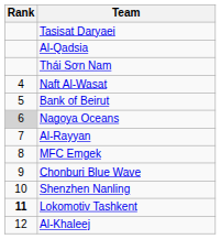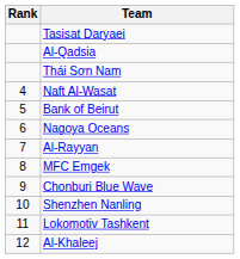Nagoya Oceans | Rank: lightgrey background -> no background
Lokomotiv Tashkent | Rank: bold -> normal
